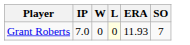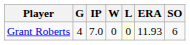+ column: G | 4
Grant Roberts | SO: 7 -> 6
